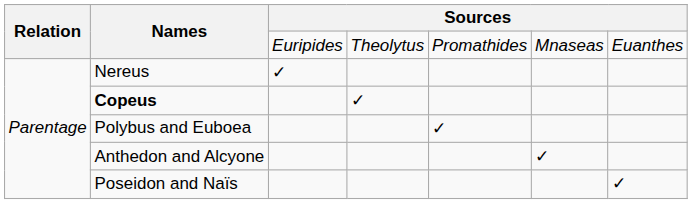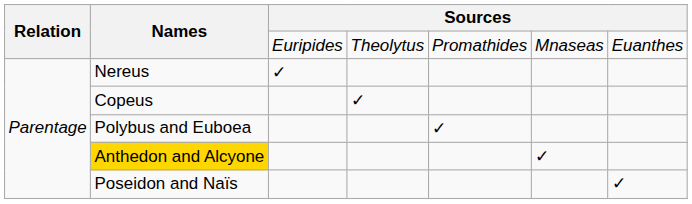Copeus | Names: bold -> normal
Anthedon and Alcyone | Names: no background -> gold background
